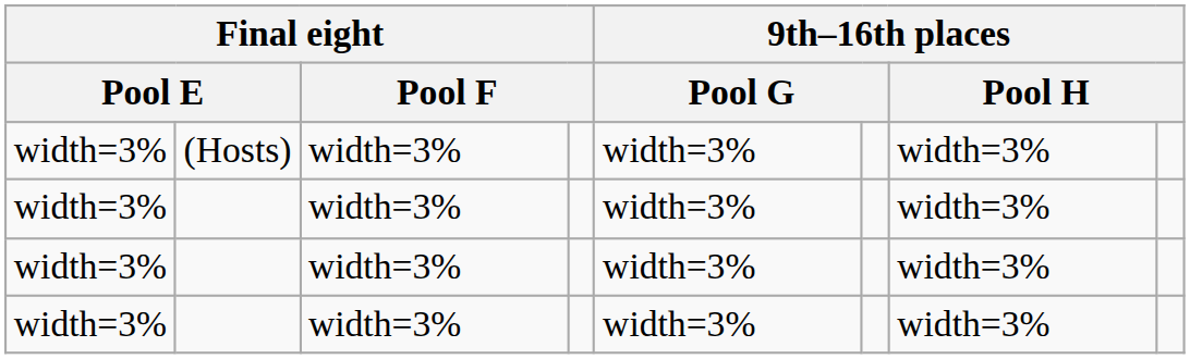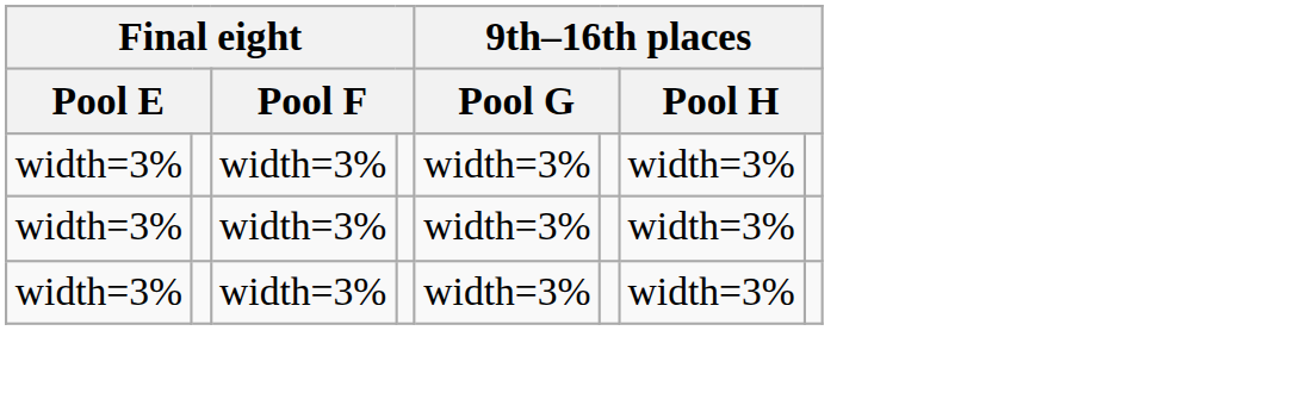- row: width=3% | (Hosts) | width=3% | width=3% | width=3%
